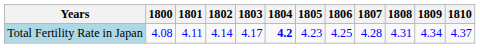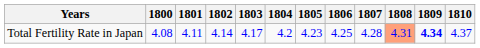row 2 | Years: lightblue background -> no background
row 2 | 1804: bold -> normal
row 2 | 1808: no background -> lightsalmon background
row 2 | 1809: normal -> bold
